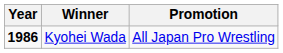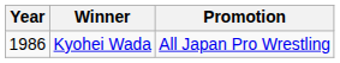row 2 | Year: bold -> normal
